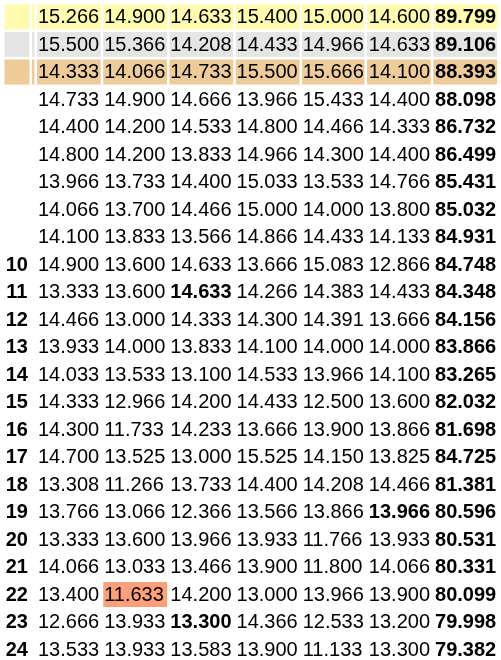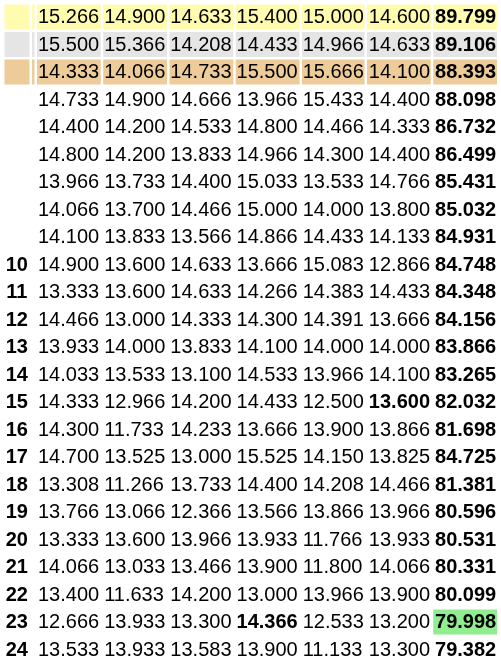11 / 13.333 | column 4: bold -> normal
15 / 14.333 | column 7: normal -> bold
13.766 | column 7: bold -> normal
13.400 | column 3: lightsalmon background -> no background
12.666 | column 4: bold -> normal
12.666 | column 5: normal -> bold
12.666 | column 8: no background -> lightgreen background
